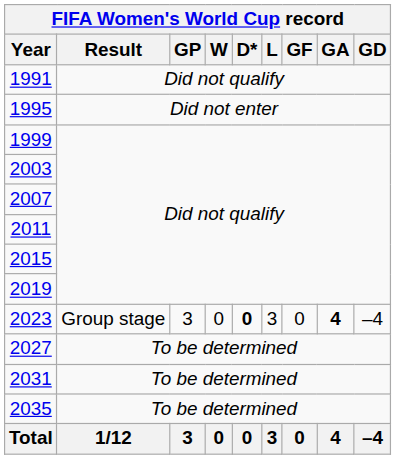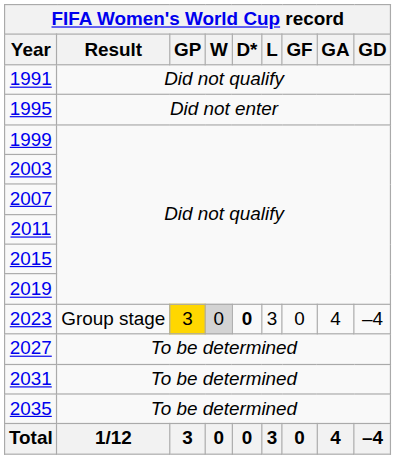2023 | GP: no background -> gold background
2023 | W: no background -> lightgrey background
2023 | GA: bold -> normal
